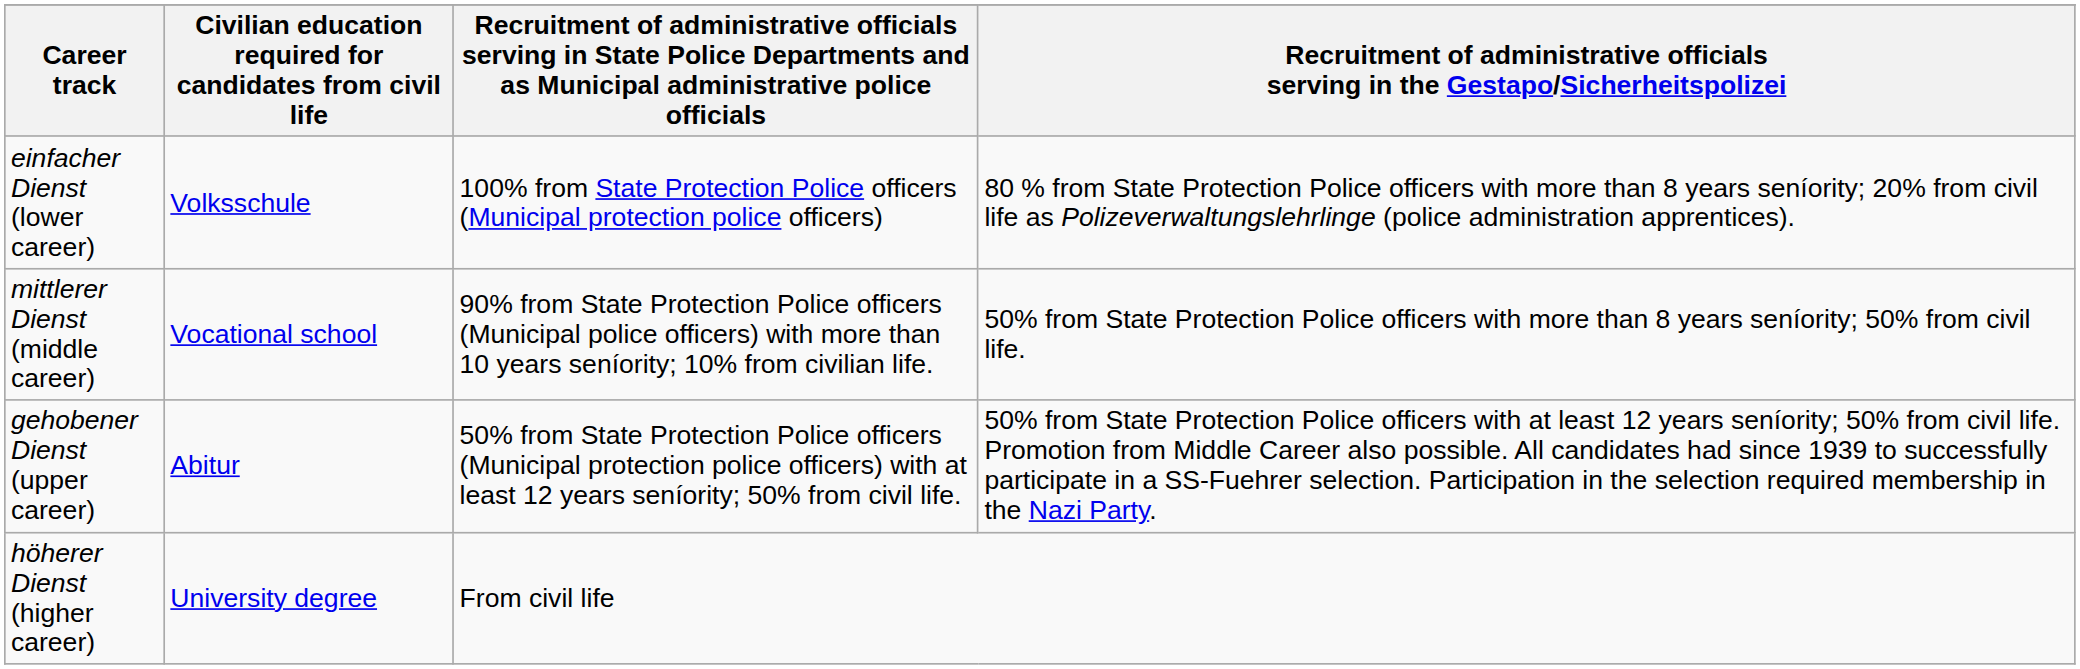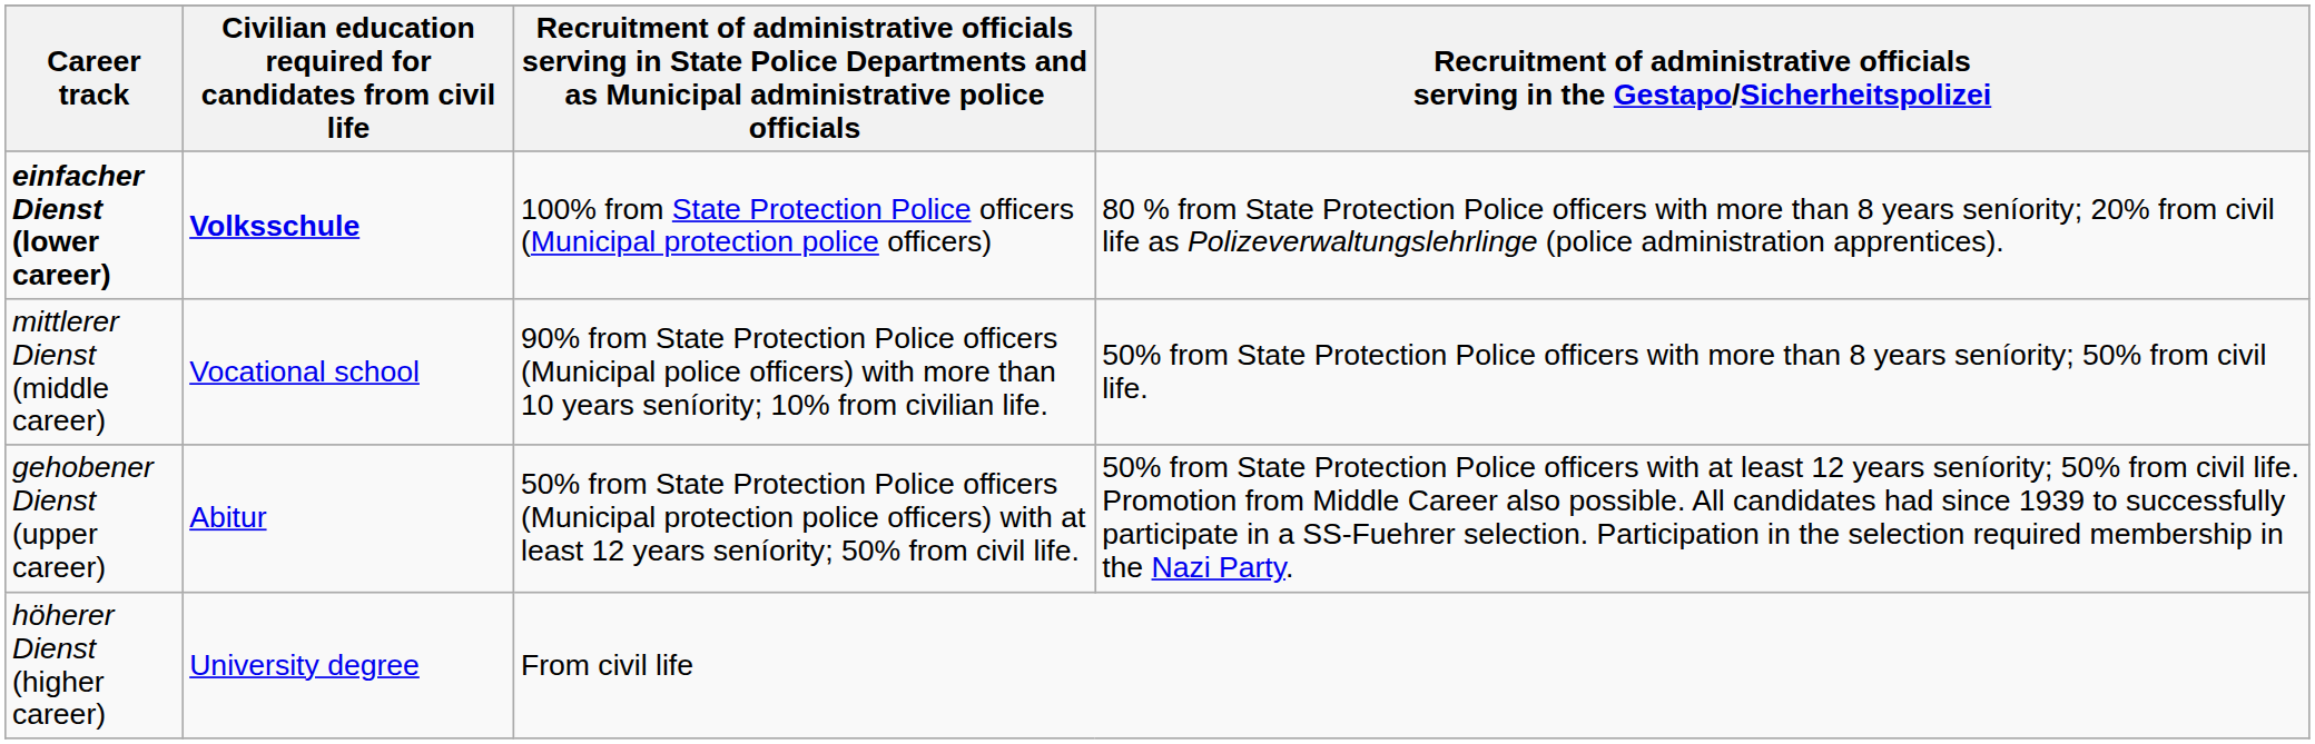row 2 | Career track: normal -> bold
row 2 | Civilian education required for candidates from civil life: normal -> bold
